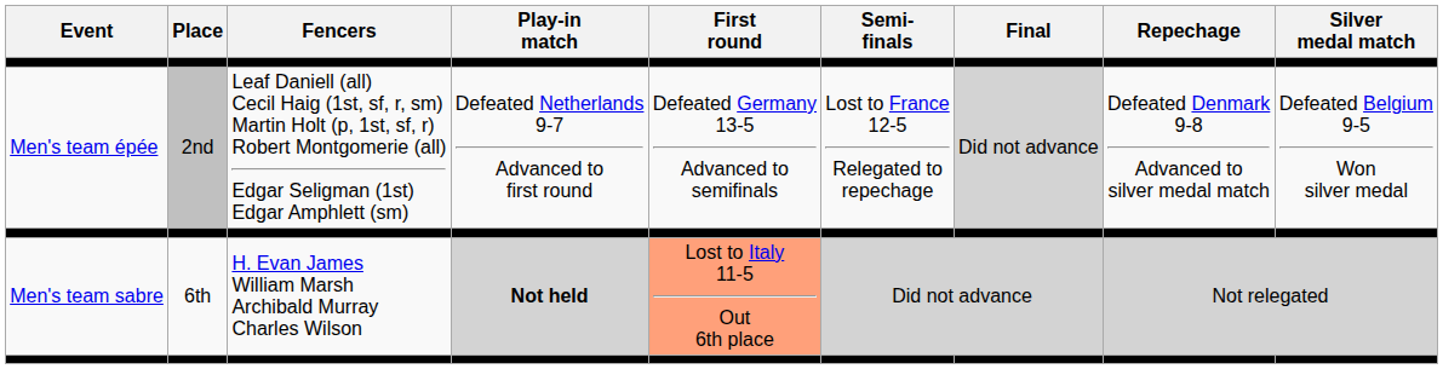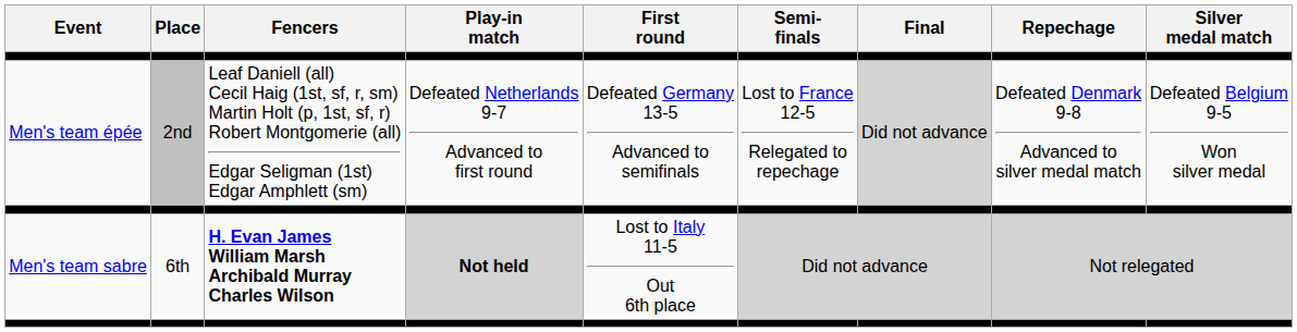Men's team sabre | Fencers: normal -> bold
Men's team sabre | First round: lightsalmon background -> no background
